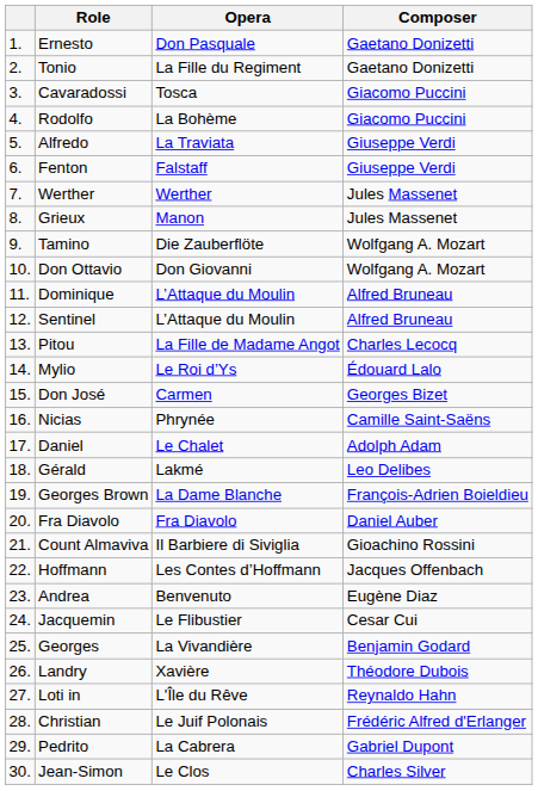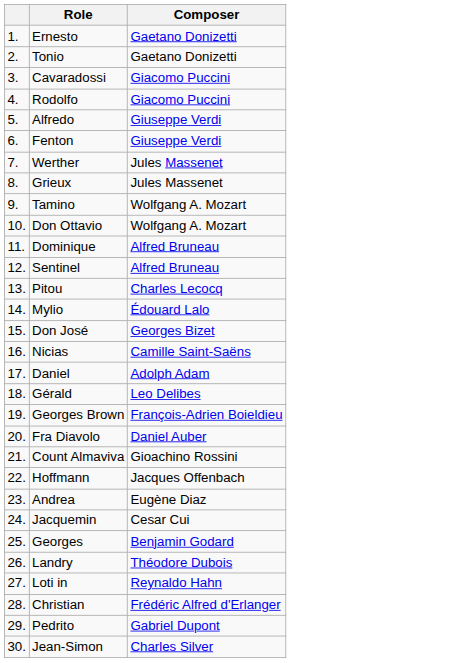- column: Opera | Don Pasquale | La Fille du Regiment | Tosca | La Bohème | La Traviata | Falstaff | Werther | Manon | Die Zauberflöte | Don Giovanni | L’Attaque du Moulin | L’Attaque du Moulin | La Fille de Madame Angot | Le Roi d’Ys | Carmen | Phrynée | Le Chalet | Lakmé | La Dame Blanche | Fra Diavolo | Il Barbiere di Siviglia | Les Contes d’Hoffmann | Benvenuto | Le Flibustier | La Vivandière | Xavière | L'Île du Rêve | Le Juif Polonais | La Cabrera | Le Clos
